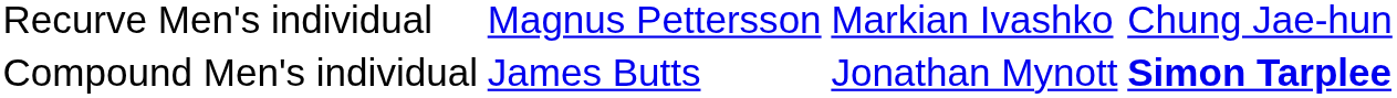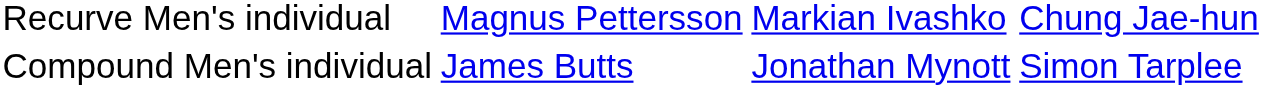Compound Men's individual | column 4: bold -> normal
